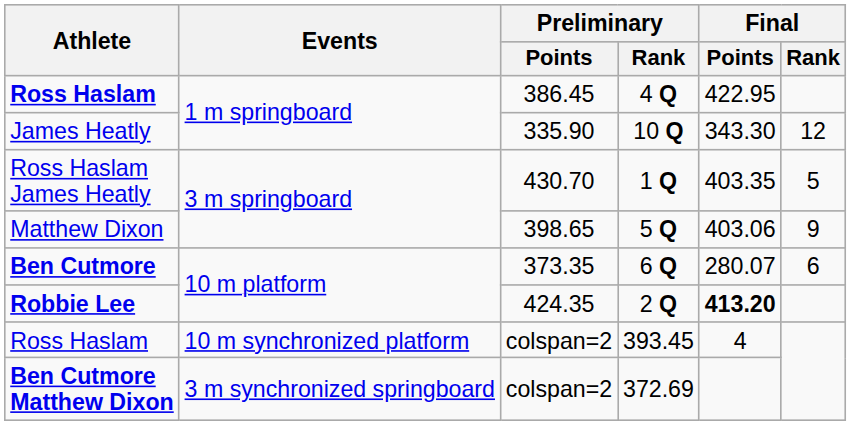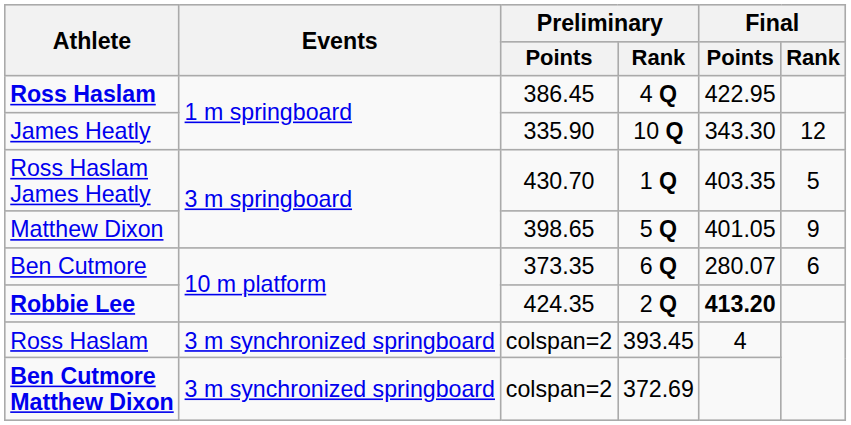5 Q | Final / Points: 403.06 -> 401.05
6 Q | Athlete: bold -> normal
393.45 | Events: 10 m synchronized platform -> 3 m synchronized springboard
